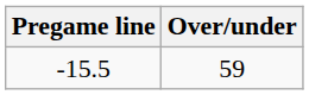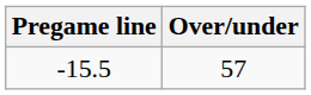-15.5 | Over/under: 59 -> 57
